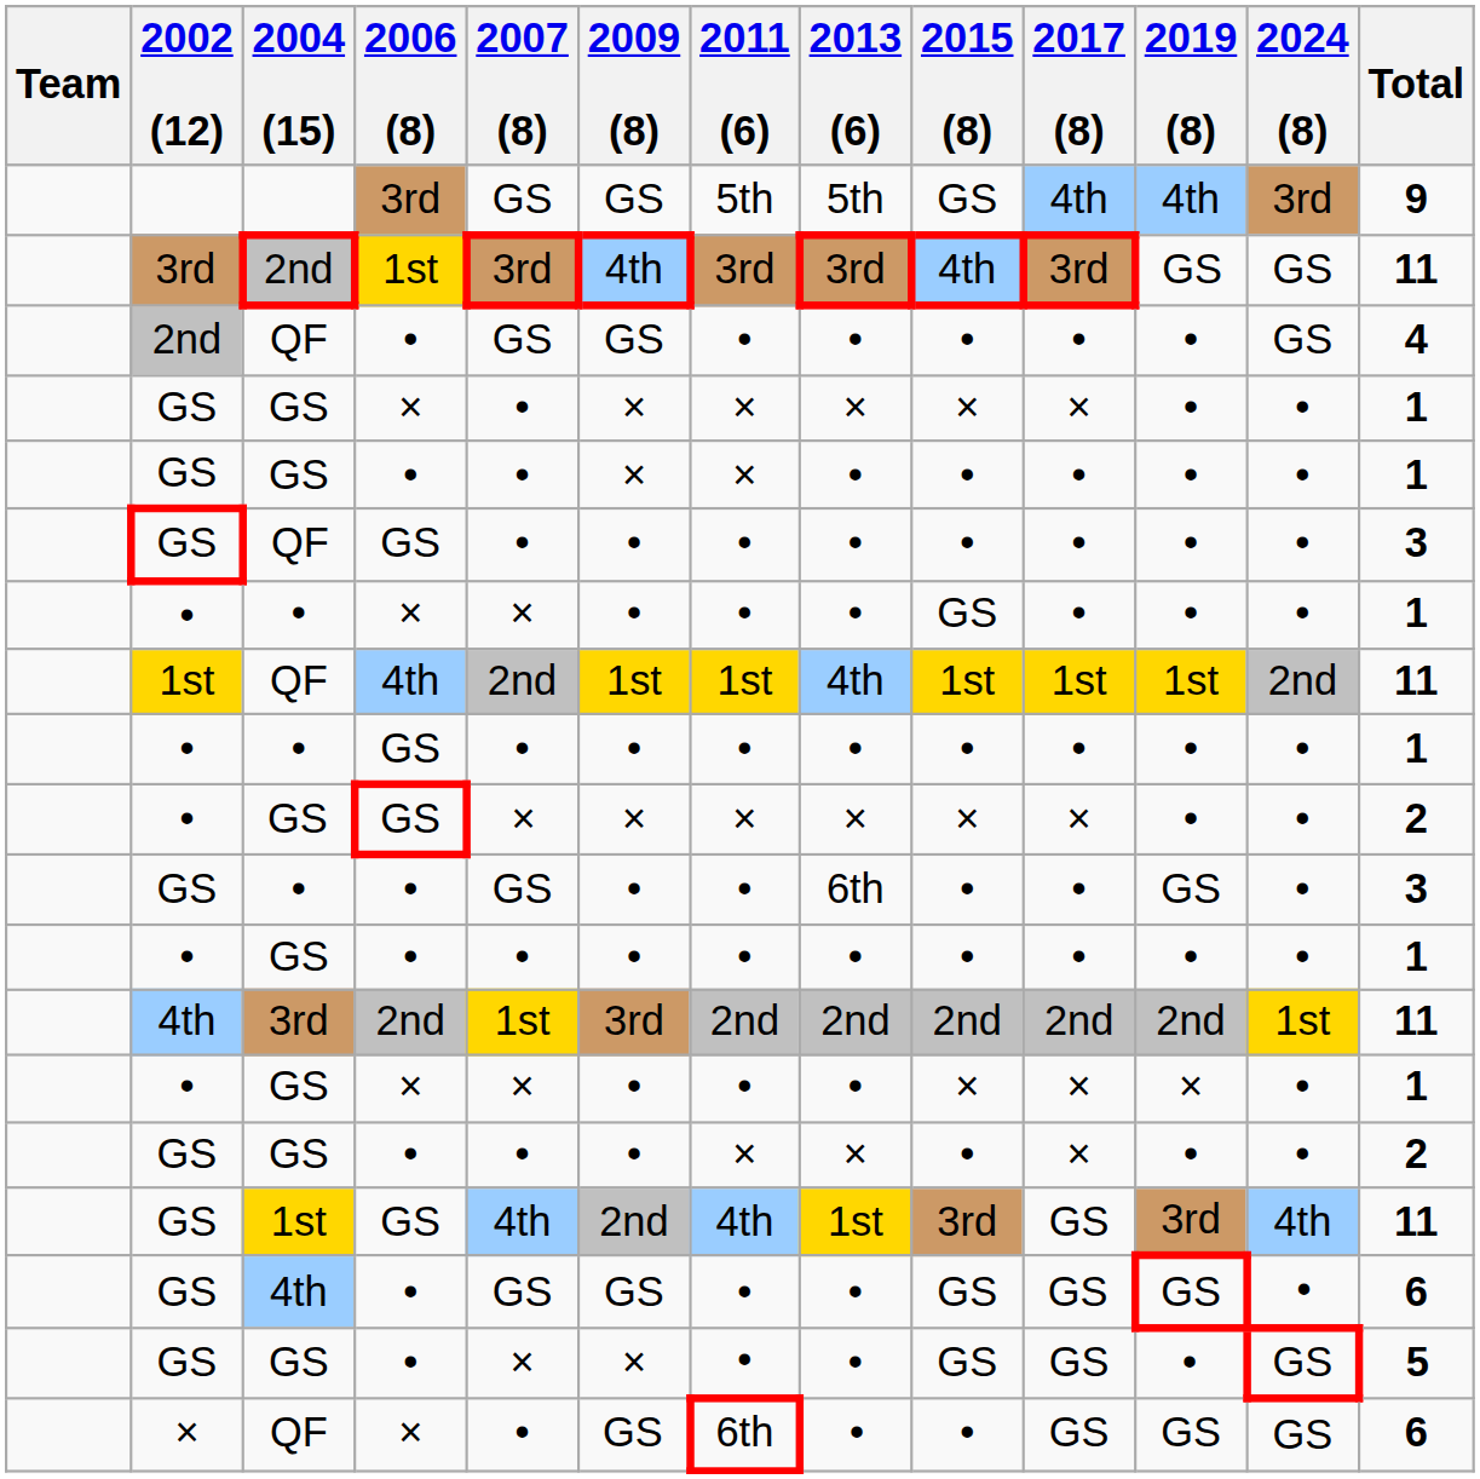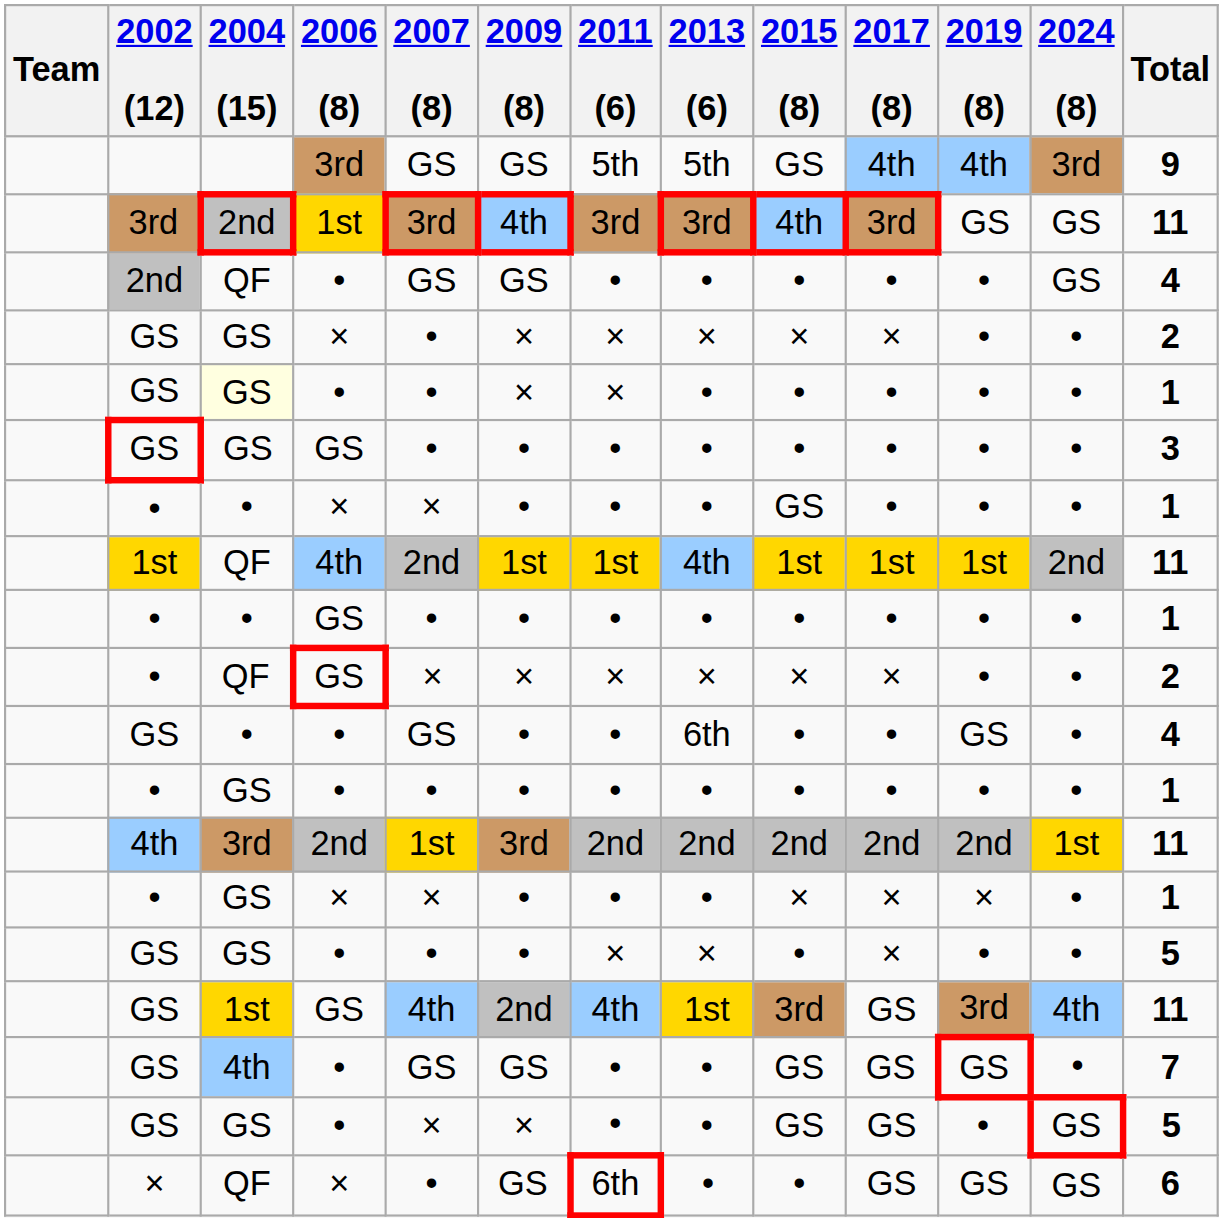row 5 | Total: 1 -> 2
row 6 | 2004 (15): no background -> lightyellow background
row 7 | 2004 (15): QF -> GS
row 11 | 2004 (15): GS -> QF
row 12 | Total: 3 -> 4
row 16 | Total: 2 -> 5
row 18 | Total: 6 -> 7
